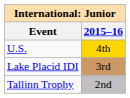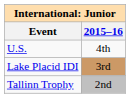U.S. | 2015–16: gold background -> no background
